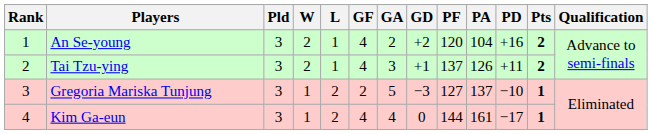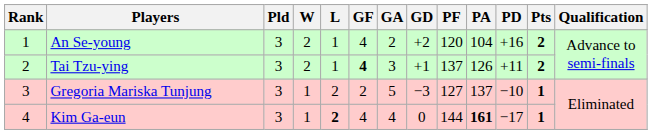Tai Tzu-ying | GF: normal -> bold
Kim Ga-eun | L: normal -> bold
Kim Ga-eun | PA: normal -> bold
